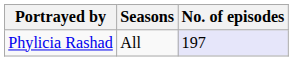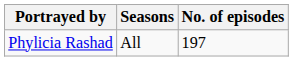row 2 | No. of episodes: lavender background -> no background
